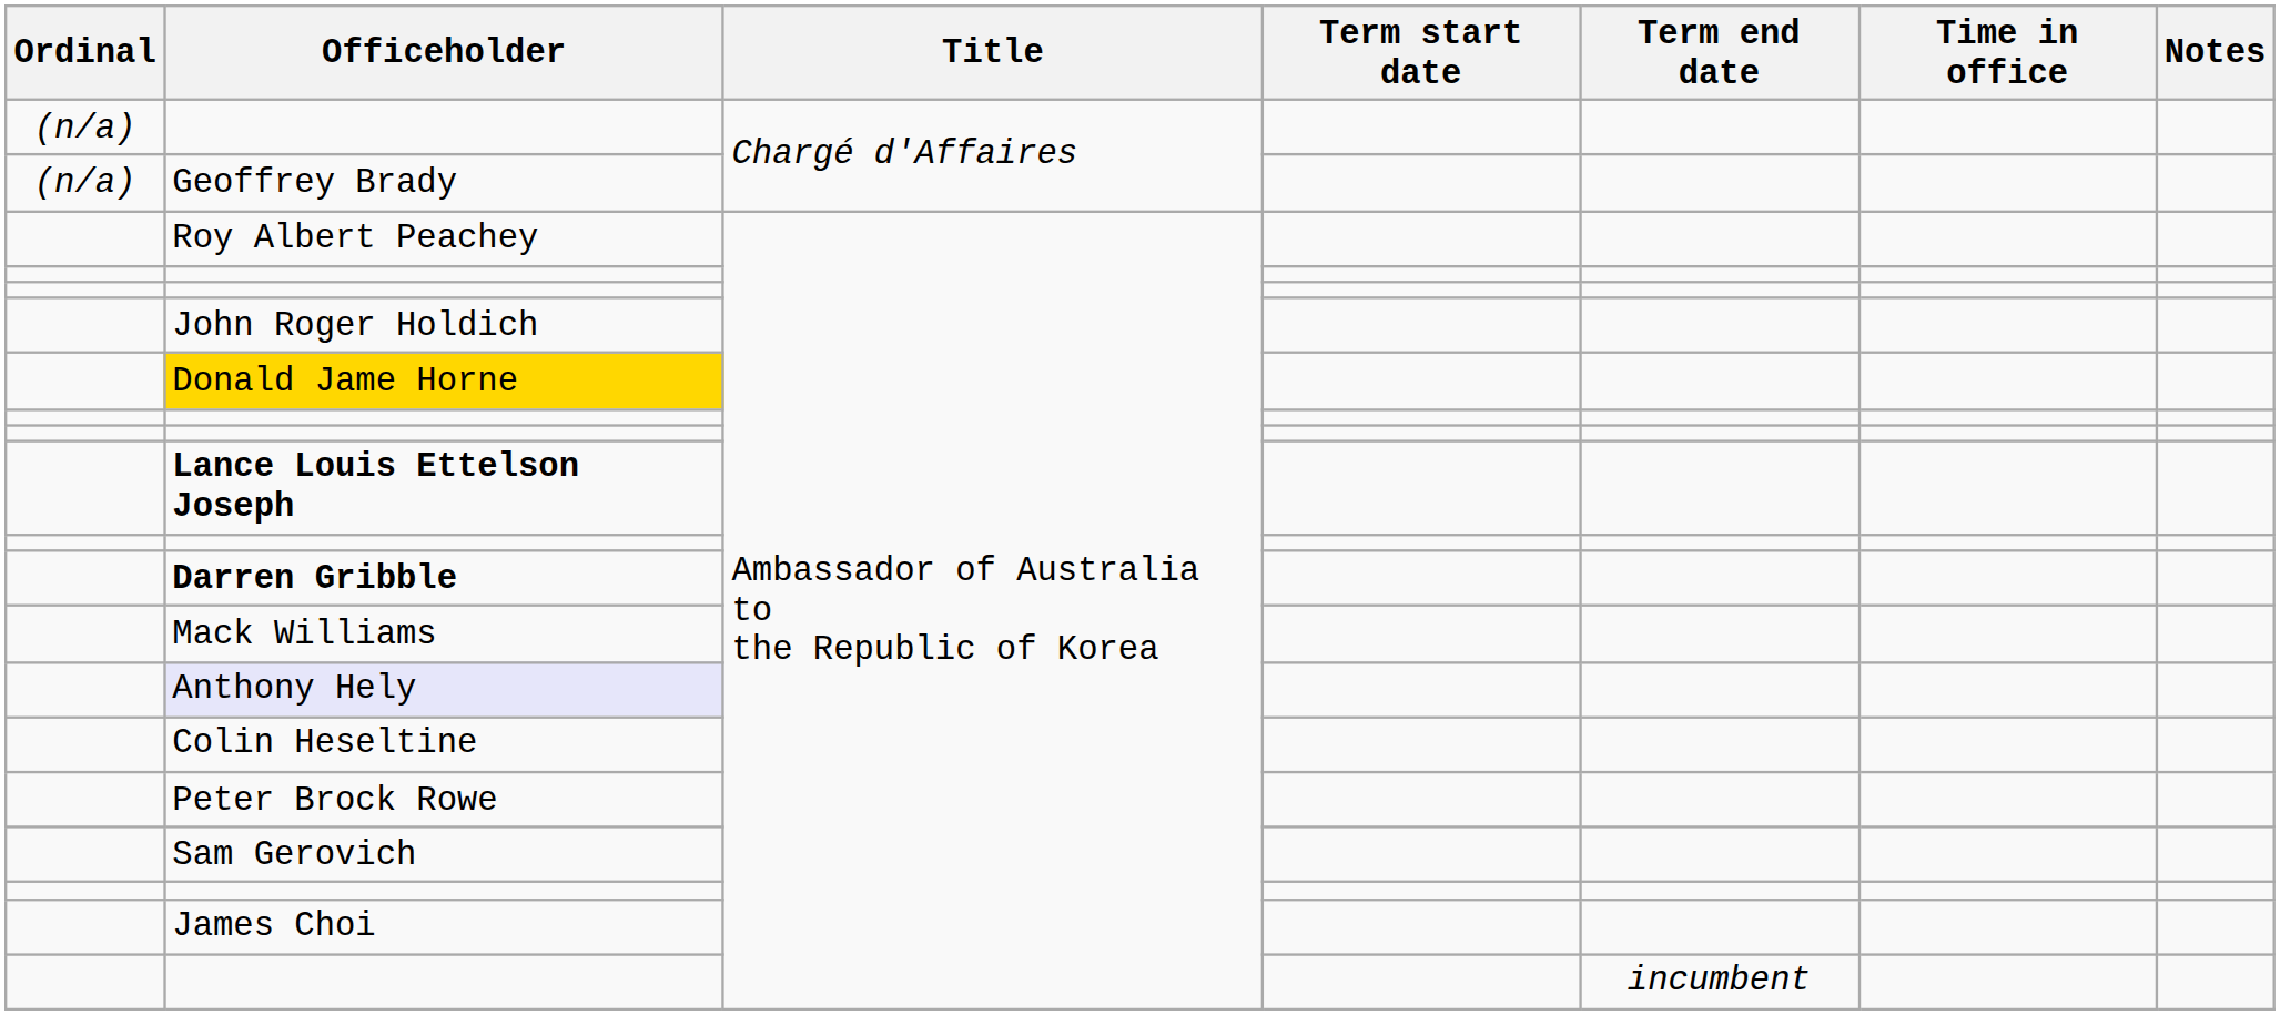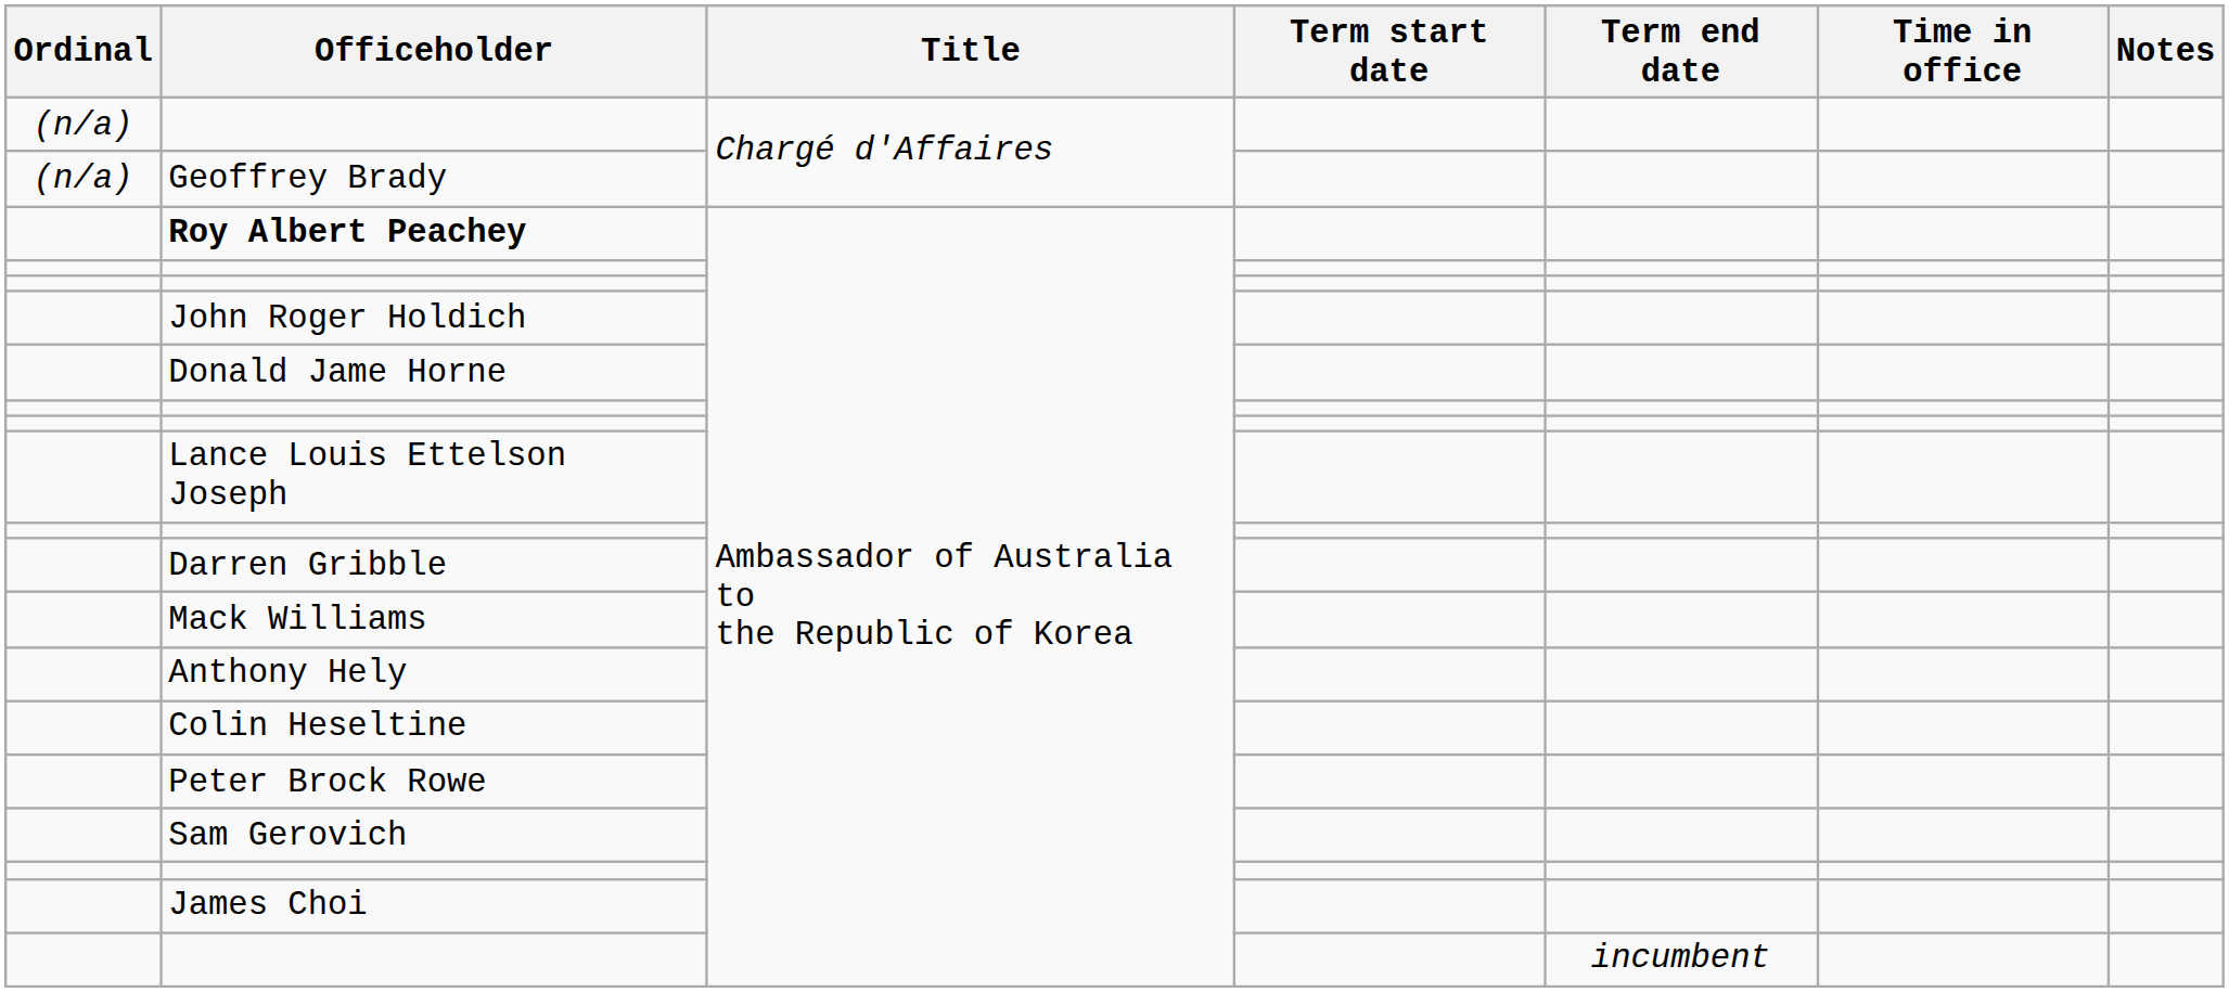Roy Albert Peachey | Officeholder: normal -> bold
Donald Jame Horne | Officeholder: gold background -> no background
Lance Louis Ettelson Joseph | Officeholder: bold -> normal
Darren Gribble | Officeholder: bold -> normal
Anthony Hely | Officeholder: lavender background -> no background
